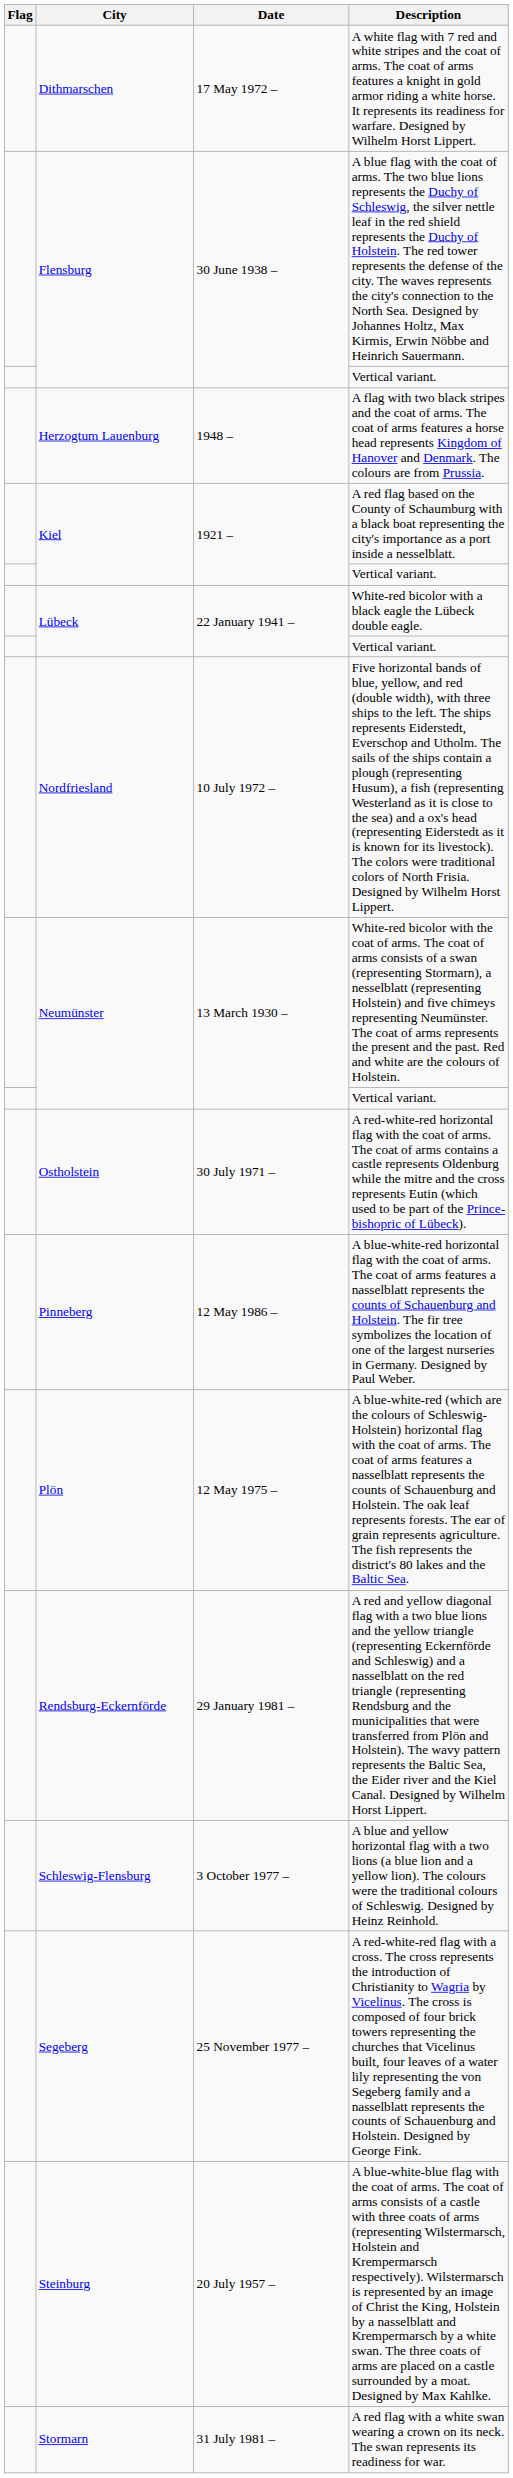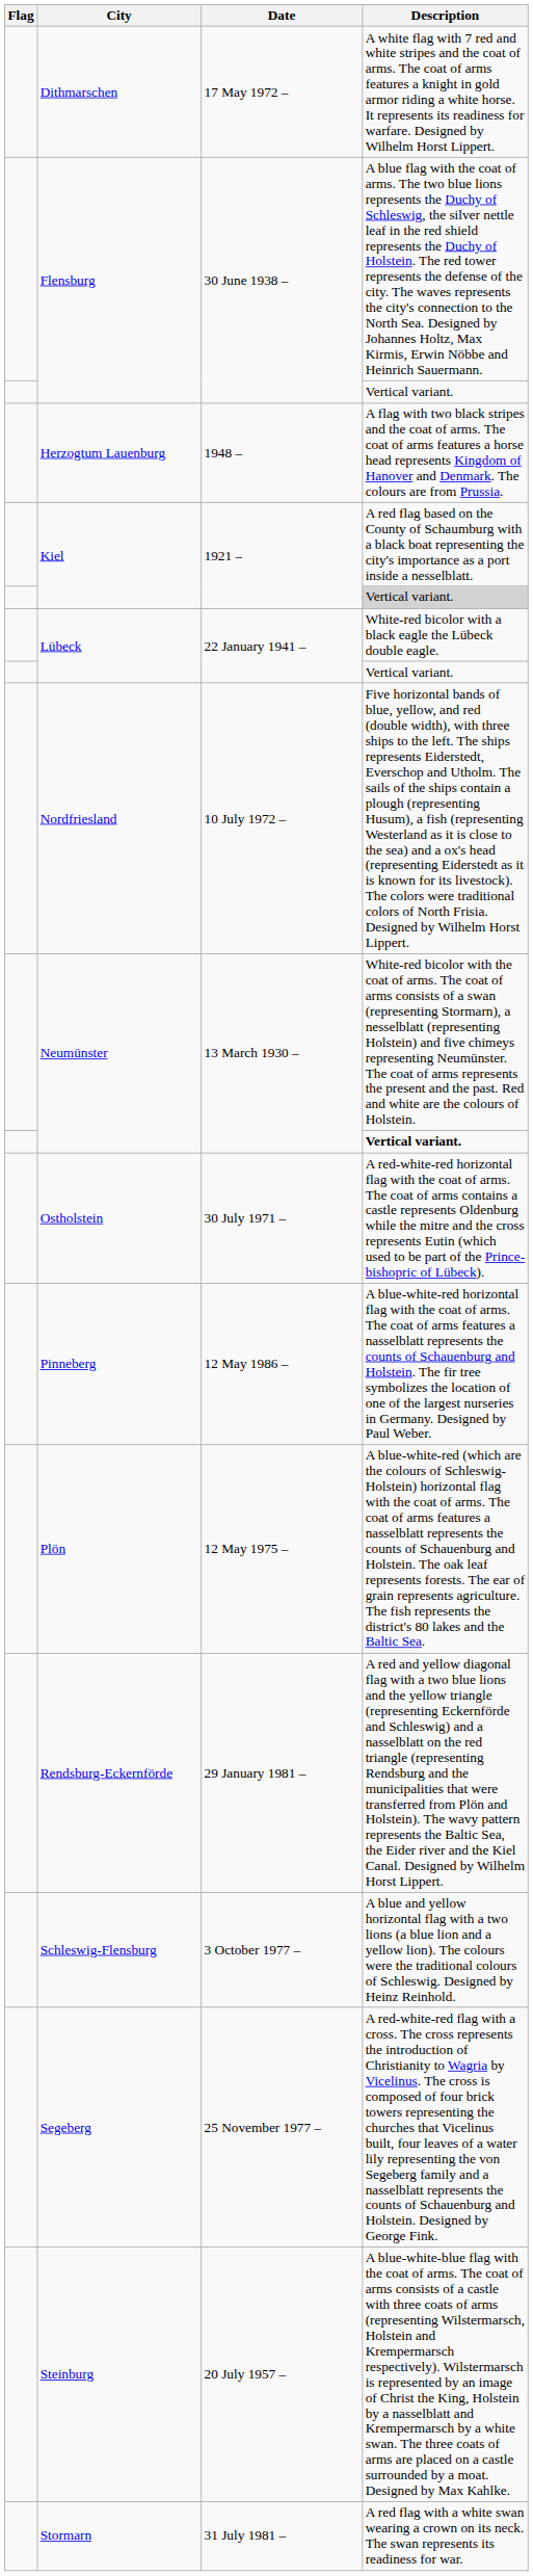Kiel / Vertical variant. | Description: no background -> lightgrey background
Neumünster / Vertical variant. | Description: normal -> bold
